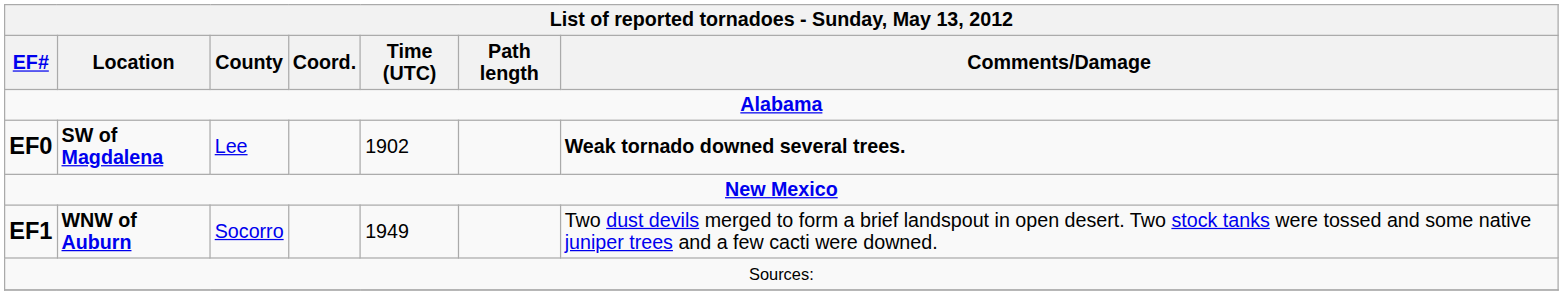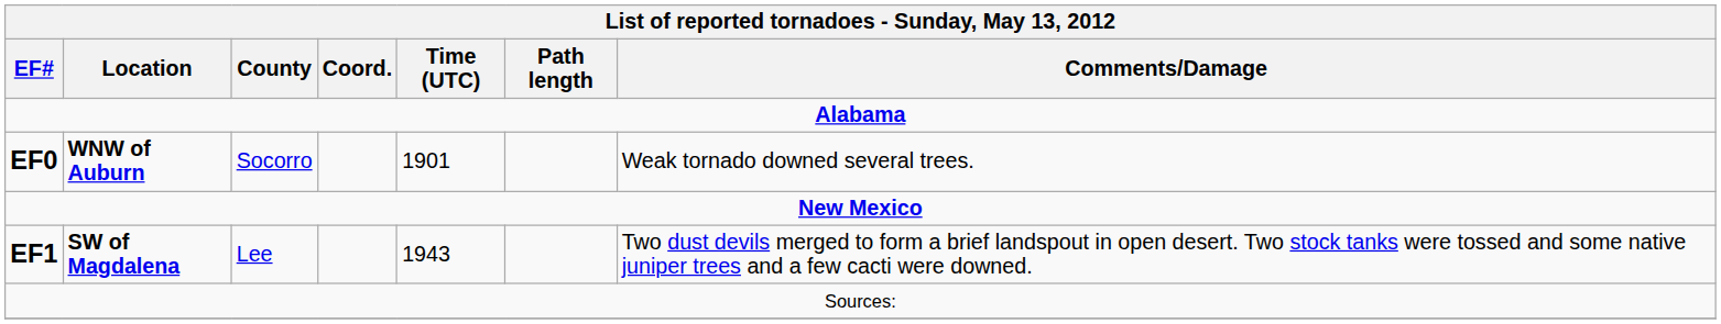EF0 | Location: SW of Magdalena -> WNW of Auburn
EF0 | County: Lee -> Socorro
EF0 | Time (UTC): 1902 -> 1901
EF0 | Comments/Damage: bold -> normal
EF1 | Location: WNW of Auburn -> SW of Magdalena
EF1 | County: Socorro -> Lee
EF1 | Time (UTC): 1949 -> 1943
